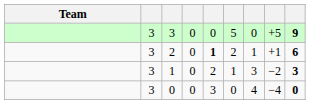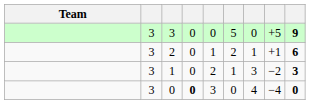row 3 | column 5: bold -> normal
row 5 | column 4: normal -> bold
